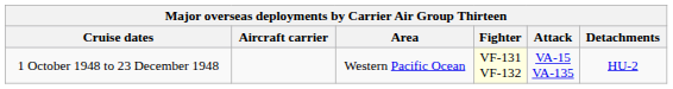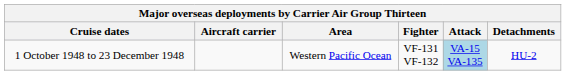1 October 1948 to 23 December 1948 | Fighter: lightyellow background -> no background
1 October 1948 to 23 December 1948 | Attack: no background -> lightblue background
